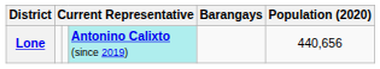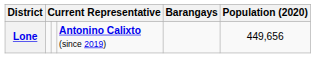Lone | column 4: paleturquoise background -> no background
Lone | Population (2020): 440,656 -> 449,656
